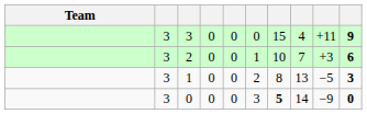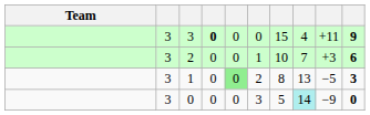row 2 | column 4: normal -> bold
row 4 | column 5: no background -> lightgreen background
row 5 | column 7: bold -> normal
row 5 | column 8: no background -> paleturquoise background
